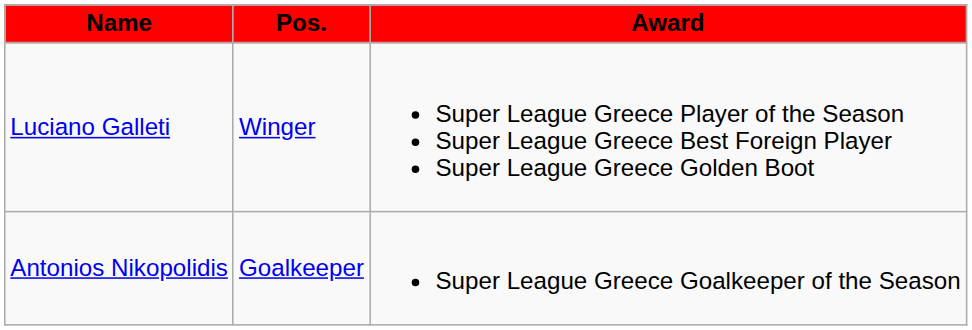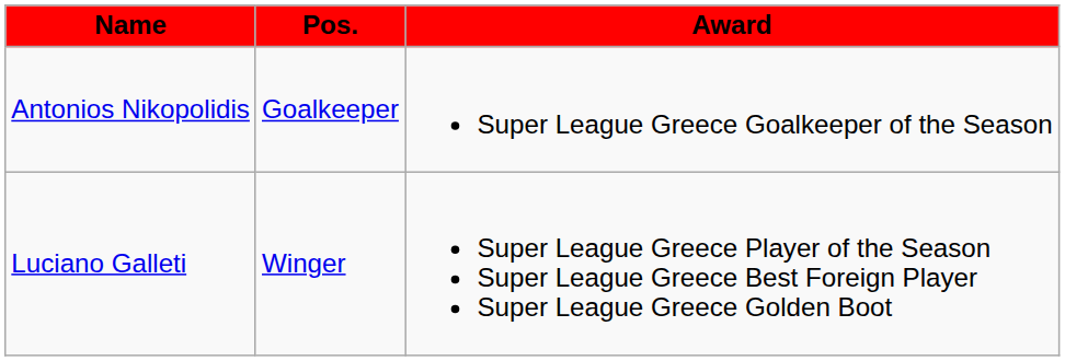rows swapped: Luciano Galleti <-> Antonios Nikopolidis
